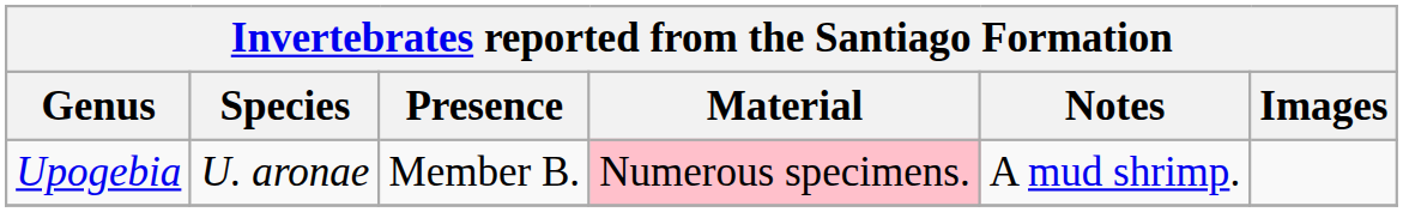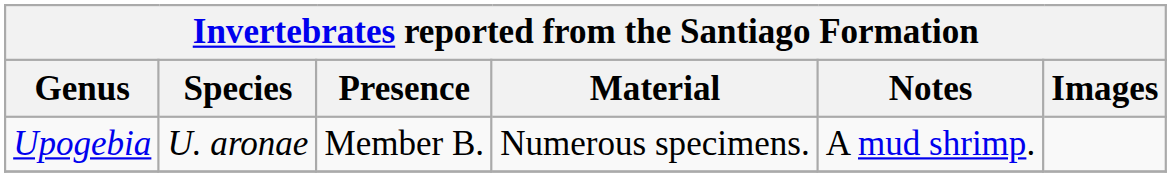Upogebia | Material: pink background -> no background
